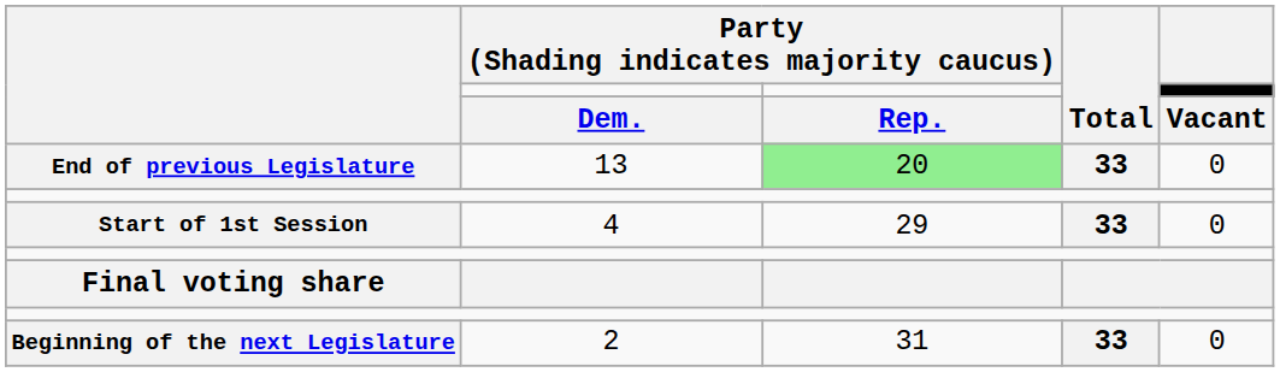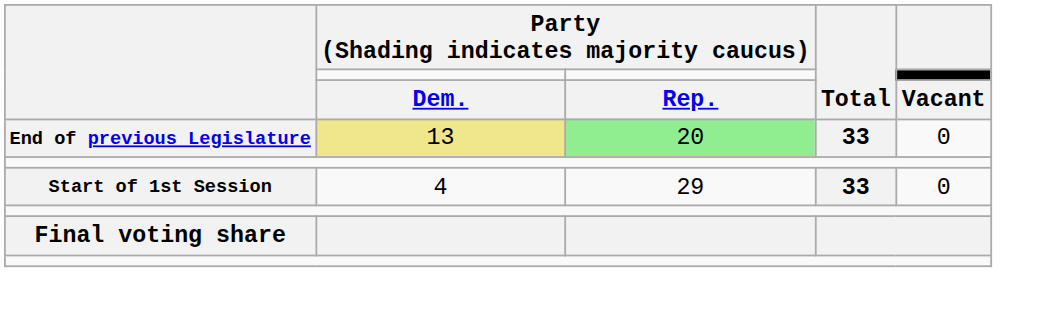End of previous Legislature | column 2: no background -> khaki background
- row: Beginning of the next Legislature | 2 | 31 | 33 | 0
